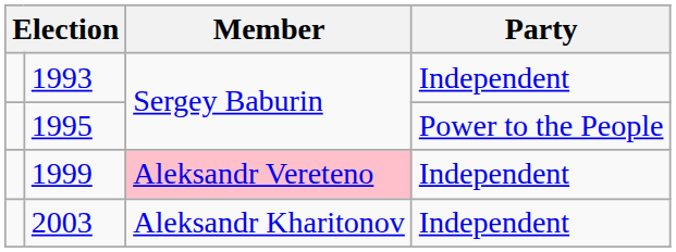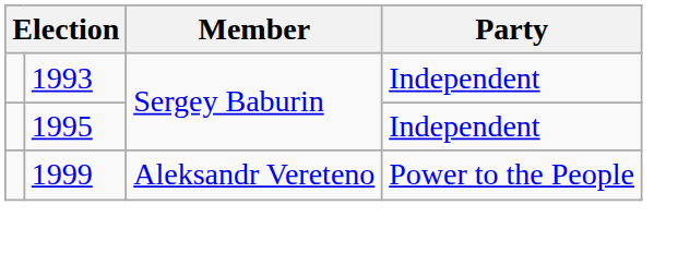1995 | Party: Power to the People -> Independent
1999 | Member: pink background -> no background
1999 | Party: Independent -> Power to the People
- row: 2003 | Aleksandr Kharitonov | Independent
